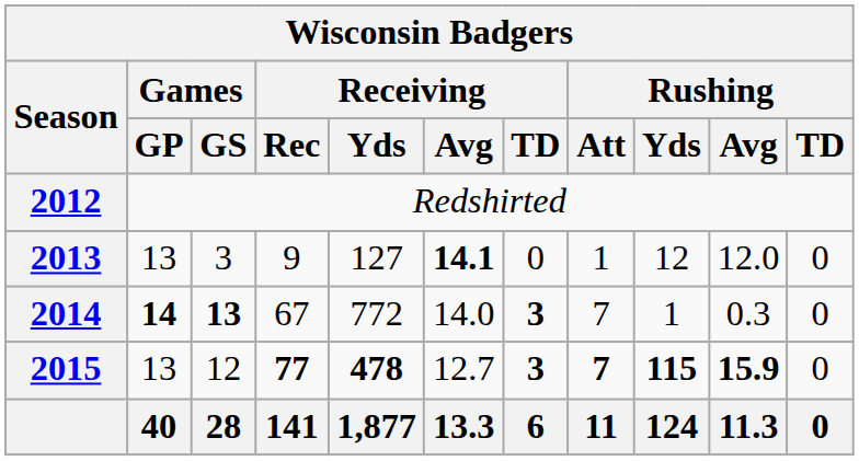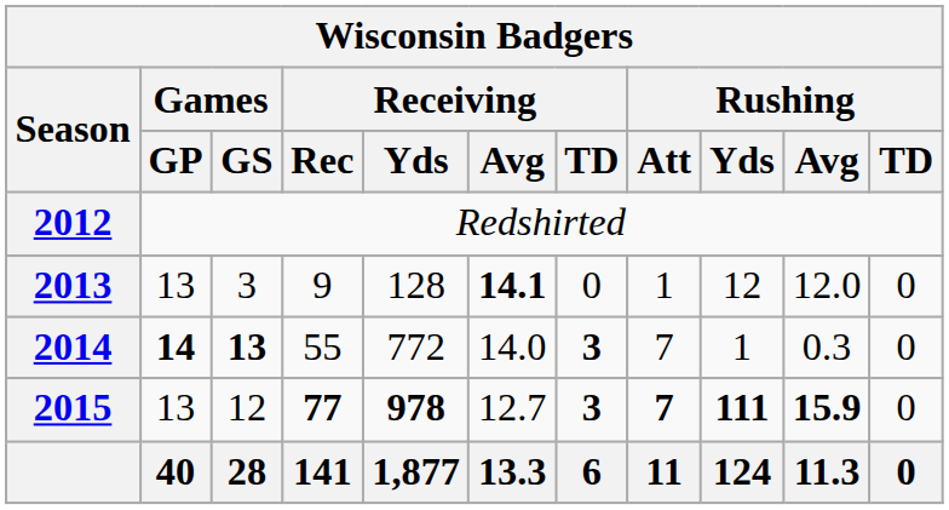2013 | Receiving / Yds: 127 -> 128
2014 | Receiving / Rec: 67 -> 55
2015 | Receiving / Yds: 478 -> 978
2015 | Rushing / Yds: 115 -> 111
